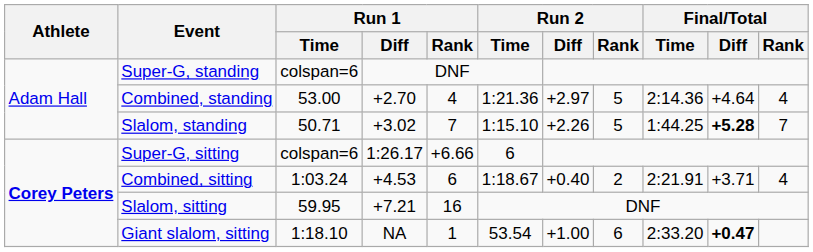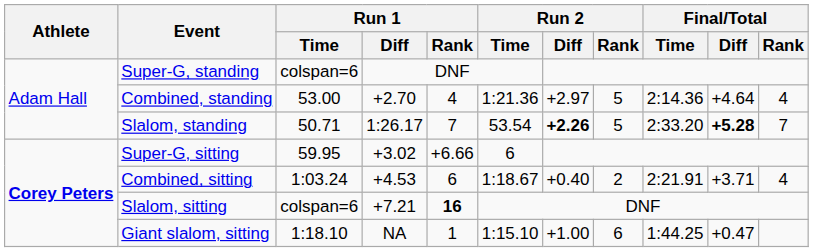Slalom, standing | Run 1 / Diff: +3.02 -> 1:26.17
Slalom, standing | Run 2 / Time: 1:15.10 -> 53.54
Slalom, standing | Run 2 / Diff: normal -> bold
Slalom, standing | Final/Total / Time: 1:44.25 -> 2:33.20
Super-G, sitting | Run 1 / Time: colspan=6 -> 59.95
Super-G, sitting | Run 1 / Diff: 1:26.17 -> +3.02
Slalom, sitting | Run 1 / Time: 59.95 -> colspan=6
Slalom, sitting | Run 1 / Rank: normal -> bold
Giant slalom, sitting | Run 2 / Time: 53.54 -> 1:15.10
Giant slalom, sitting | Final/Total / Time: 2:33.20 -> 1:44.25
Giant slalom, sitting | Final/Total / Diff: bold -> normal
